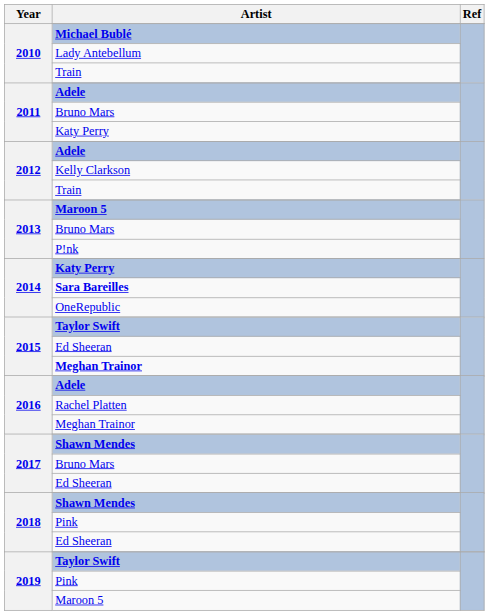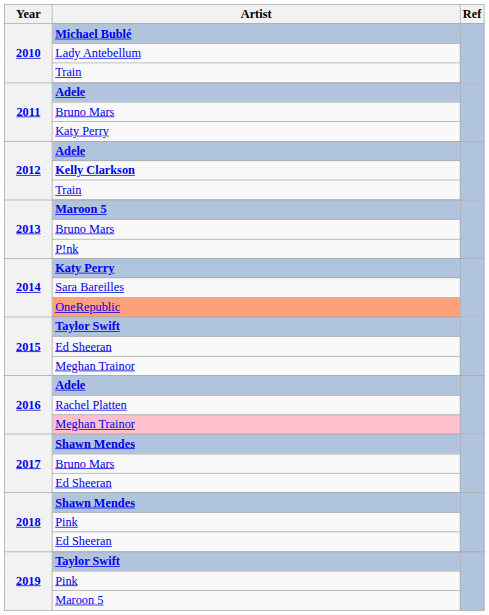Kelly Clarkson | Artist: normal -> bold
Sara Bareilles | Artist: bold -> normal
OneRepublic | Artist: no background -> lightsalmon background
2015 / Meghan Trainor | Artist: bold -> normal
2016 / Meghan Trainor | Artist: no background -> pink background
